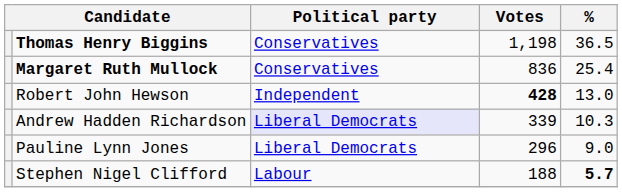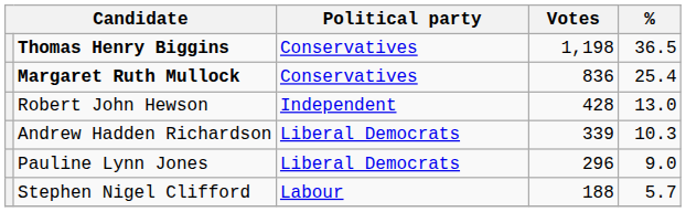Robert John Hewson | Votes: bold -> normal
Andrew Hadden Richardson | Political party: lavender background -> no background
Stephen Nigel Clifford | %: bold -> normal
